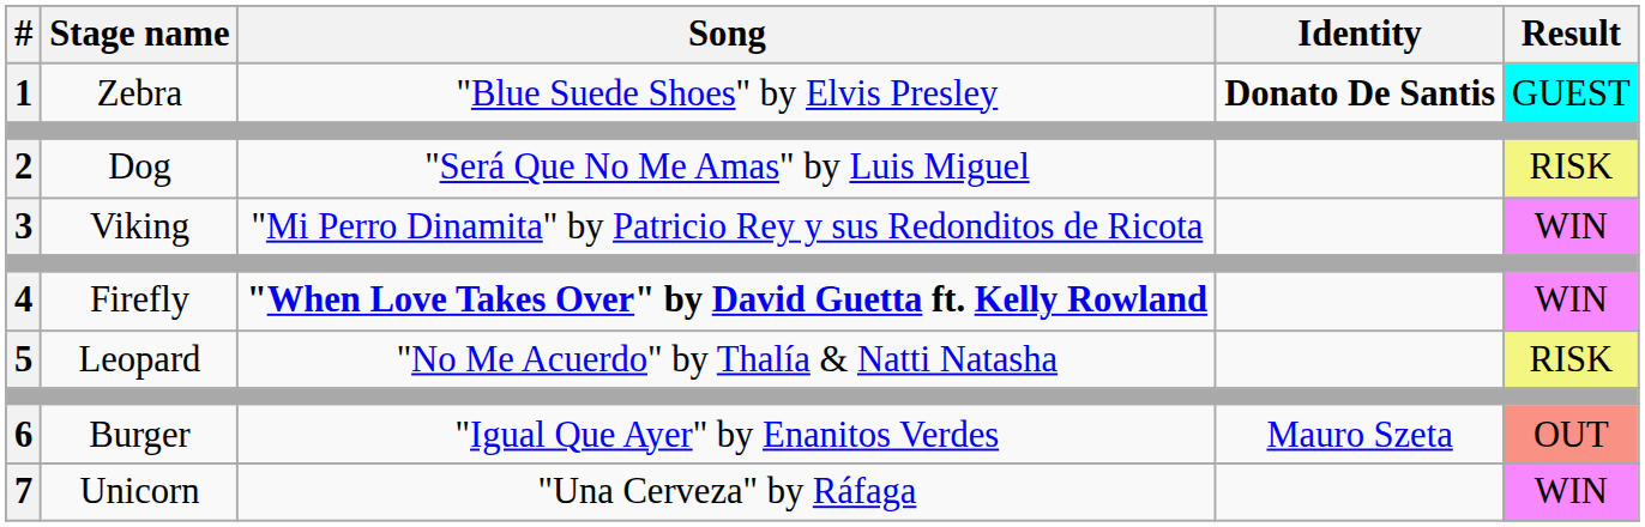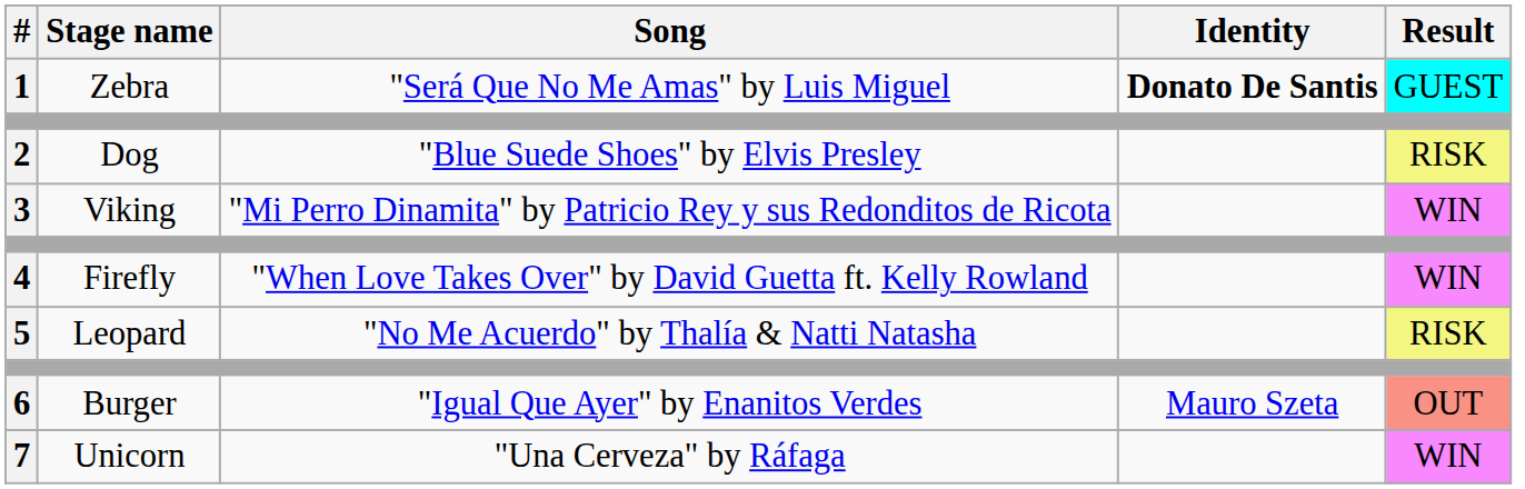1 | Song: "Blue Suede Shoes" by Elvis Presley -> "Será Que No Me Amas" by Luis Miguel
2 | Song: "Será Que No Me Amas" by Luis Miguel -> "Blue Suede Shoes" by Elvis Presley
4 | Song: bold -> normal
